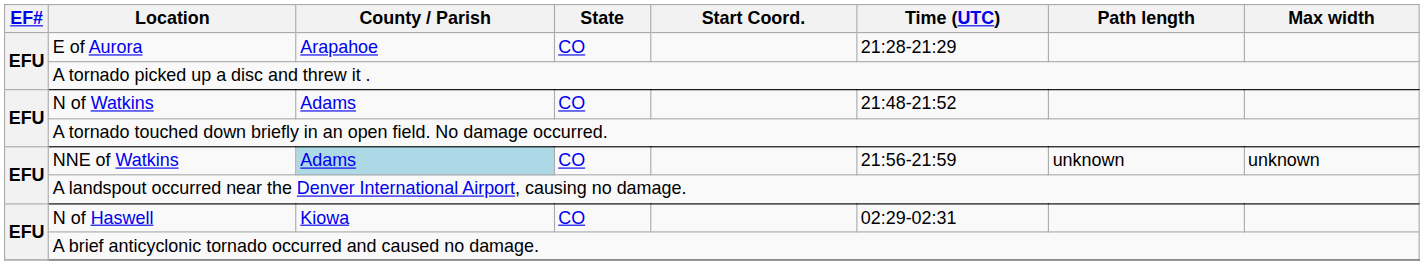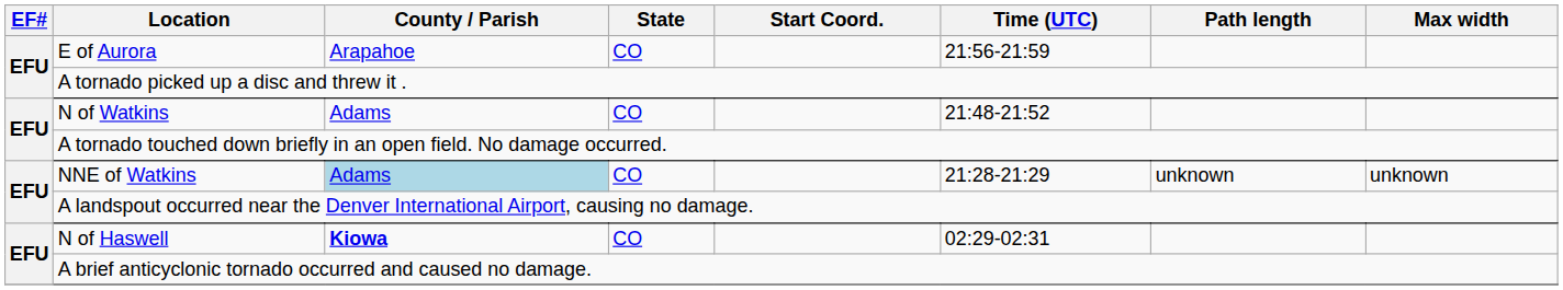E of Aurora | Time (UTC): 21:28-21:29 -> 21:56-21:59
NNE of Watkins | Time (UTC): 21:56-21:59 -> 21:28-21:29
N of Haswell | County / Parish: normal -> bold
